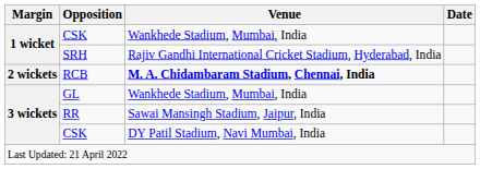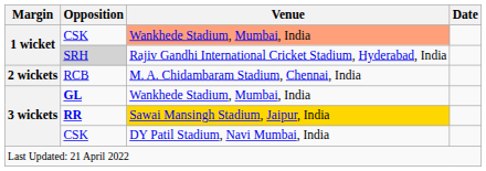CSK / Wankhede Stadium, Mumbai, India | Venue: no background -> lightsalmon background
SRH | Opposition: no background -> lightgrey background
RCB | Venue: bold -> normal
GL | Opposition: normal -> bold
RR | Opposition: normal -> bold
RR | Venue: no background -> gold background
